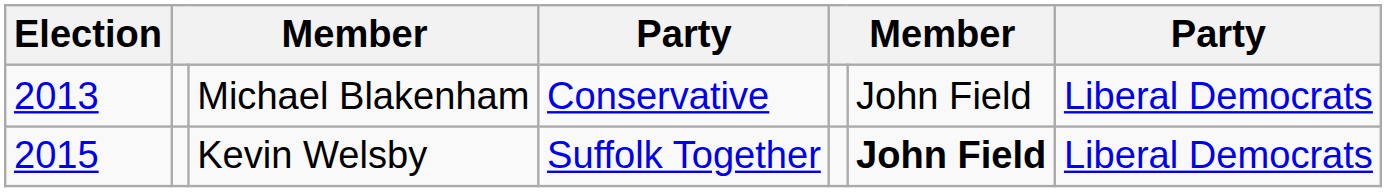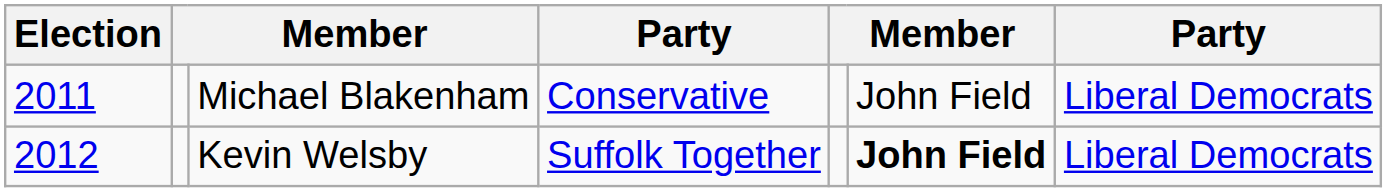Michael Blakenham | Election: 2013 -> 2011
Kevin Welsby | Election: 2015 -> 2012
